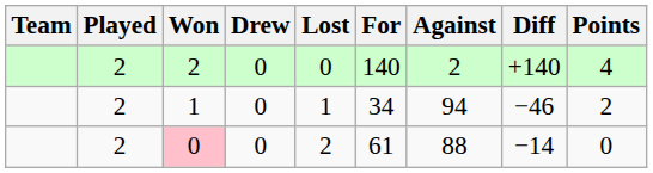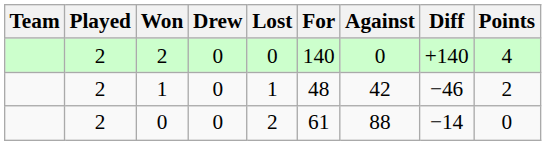row 2 | Against: 2 -> 0
row 3 | For: 34 -> 48
row 3 | Against: 94 -> 42
row 4 | Won: pink background -> no background
